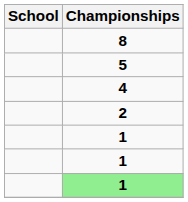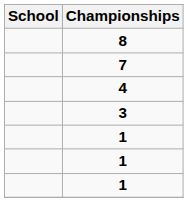row 3 | Championships: 5 -> 7
row 5 | Championships: 2 -> 3
row 8 | Championships: lightgreen background -> no background
